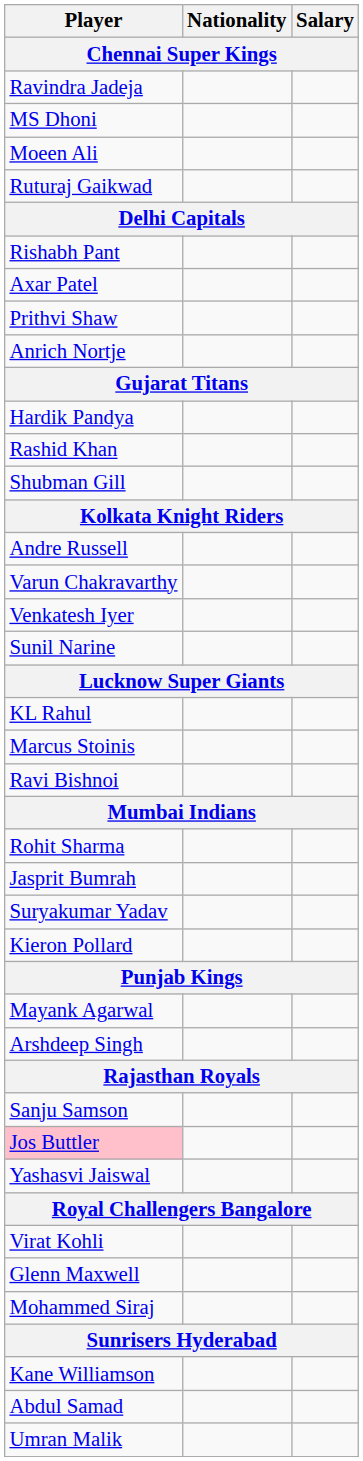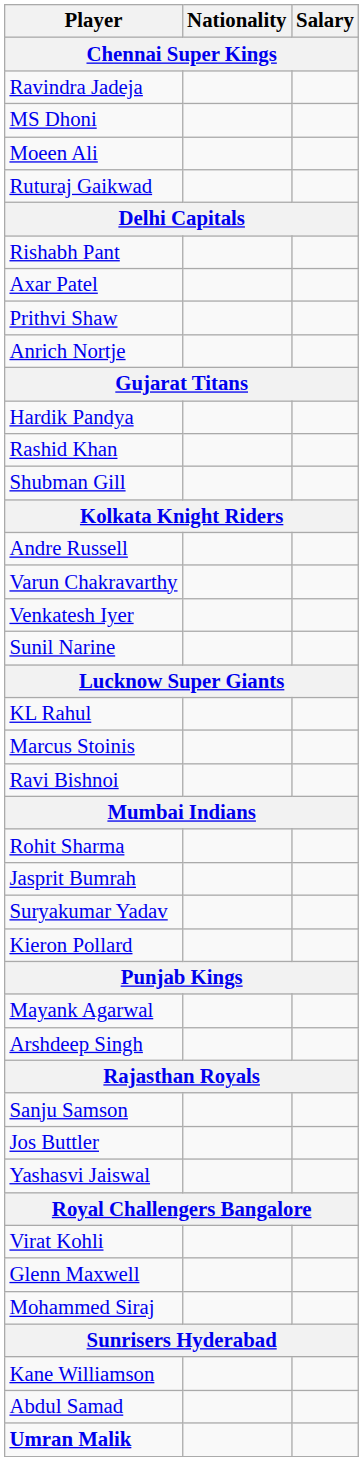Jos Buttler | Player: pink background -> no background
Umran Malik | Player: normal -> bold
